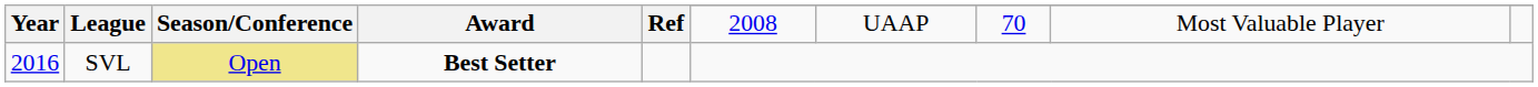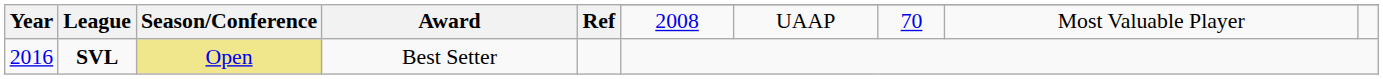2016 | League: normal -> bold
2016 | Award: bold -> normal
